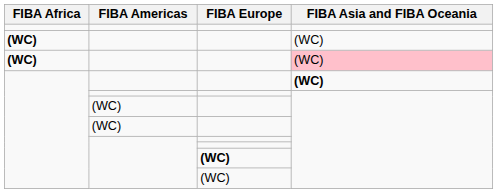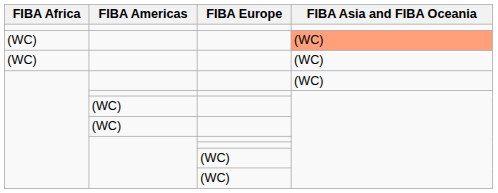row 3 | FIBA Africa: bold -> normal
row 3 | FIBA Asia and FIBA Oceania: no background -> lightsalmon background
row 4 | FIBA Africa: bold -> normal
row 4 | FIBA Asia and FIBA Oceania: pink background -> no background
row 5 | FIBA Asia and FIBA Oceania: bold -> normal
row 11 | FIBA Europe: bold -> normal
